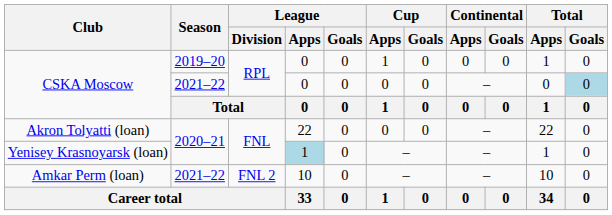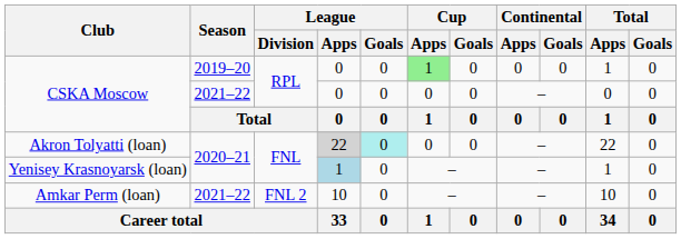CSKA Moscow / 2019–20 | Cup / Apps: no background -> lightgreen background
CSKA Moscow / 2021–22 | Total / Goals: lightblue background -> no background
Akron Tolyatti (loan) | League / Apps: no background -> lightgrey background
Akron Tolyatti (loan) | League / Goals: no background -> paleturquoise background
